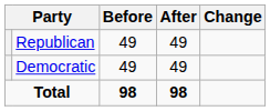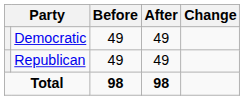rows swapped: Democratic <-> Republican
